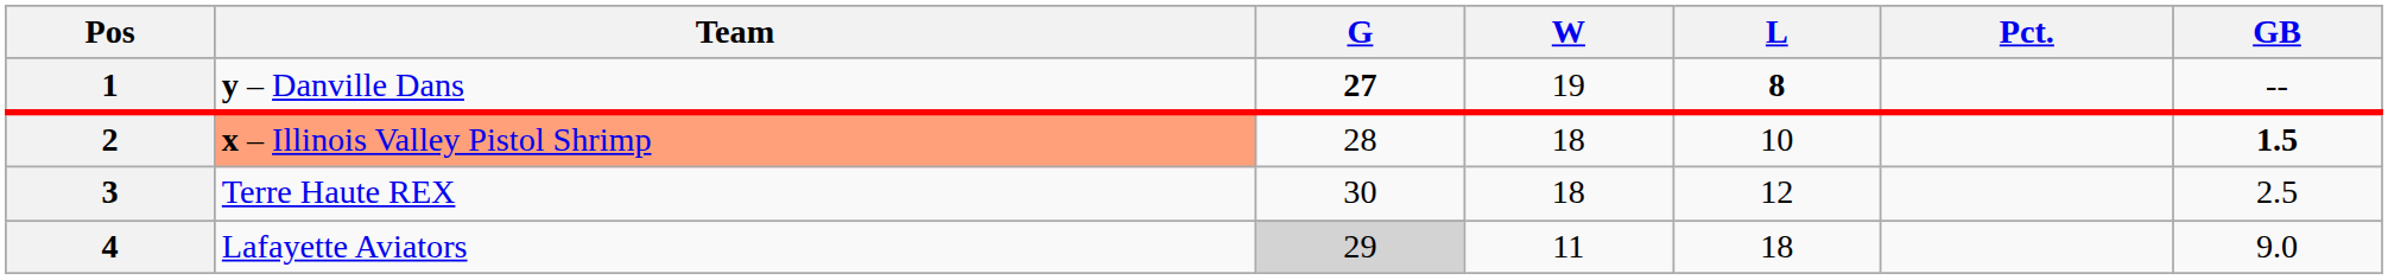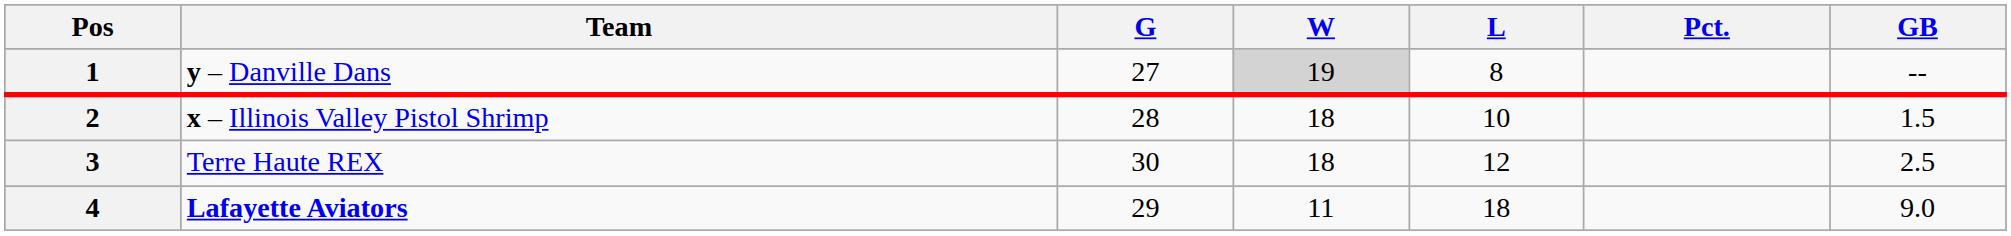1 | G: bold -> normal
1 | W: no background -> lightgrey background
1 | L: bold -> normal
2 | Team: lightsalmon background -> no background
2 | GB: bold -> normal
4 | Team: normal -> bold
4 | G: lightgrey background -> no background
